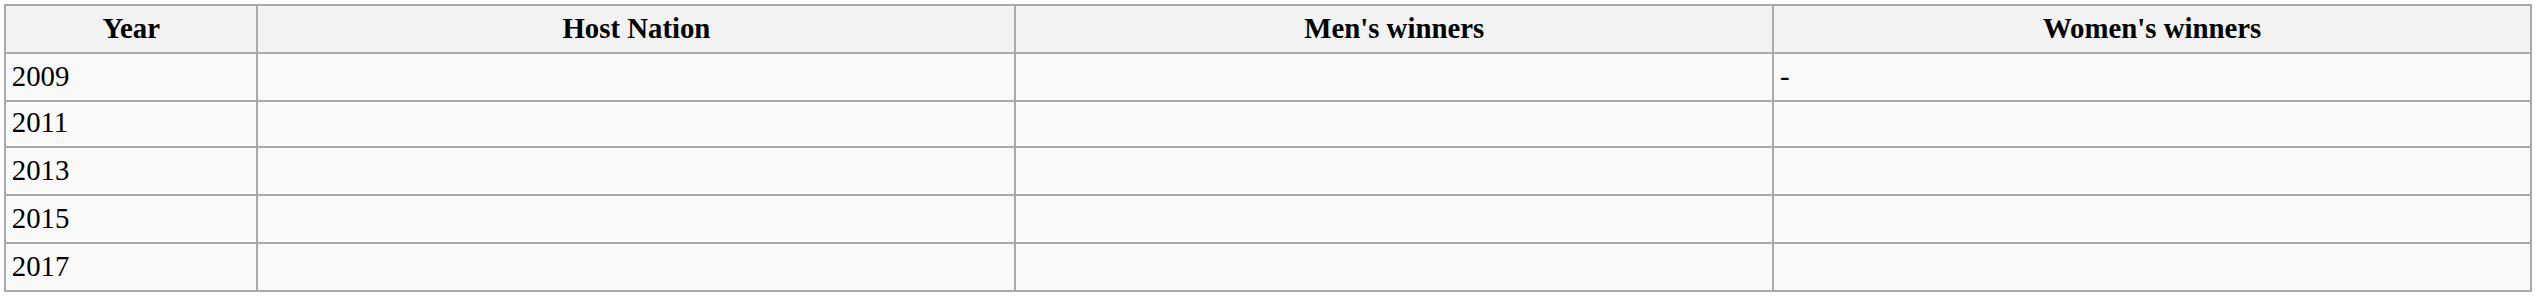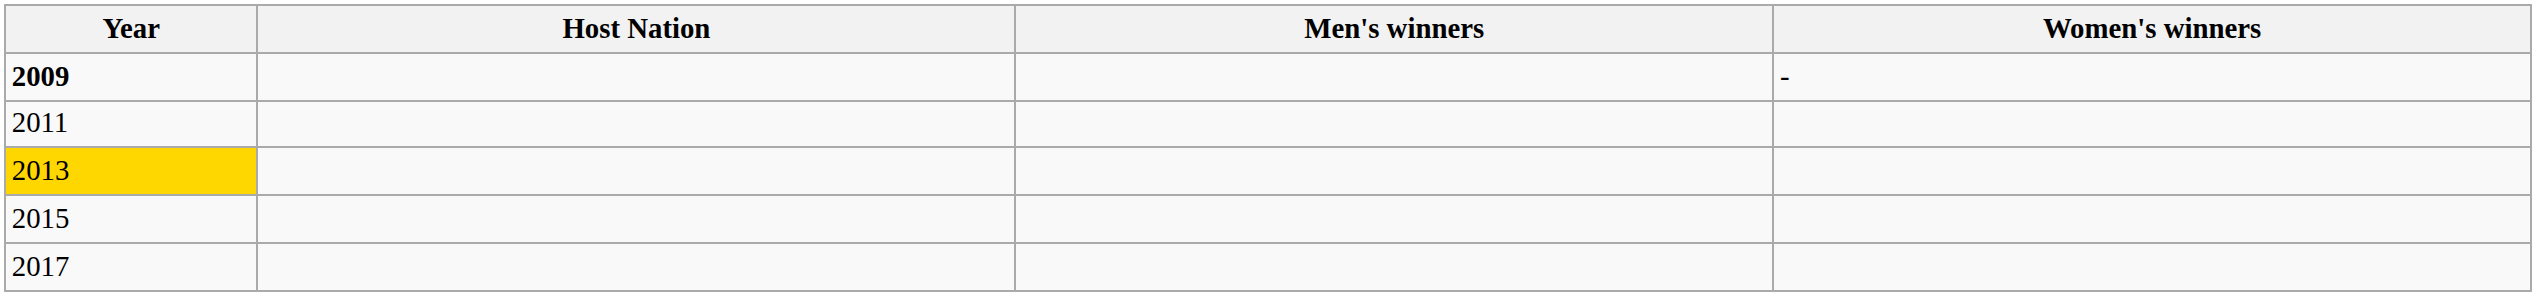2009 | Year: normal -> bold
2013 | Year: no background -> gold background
